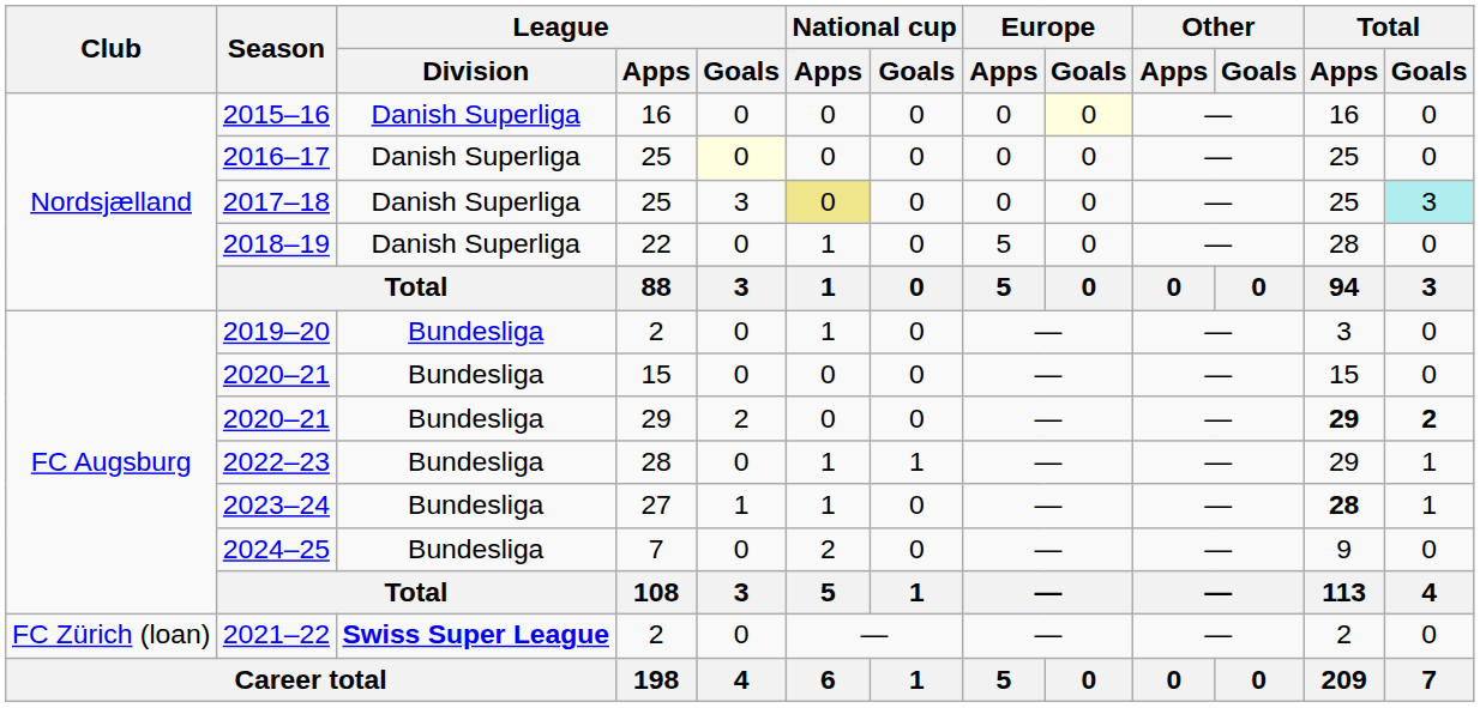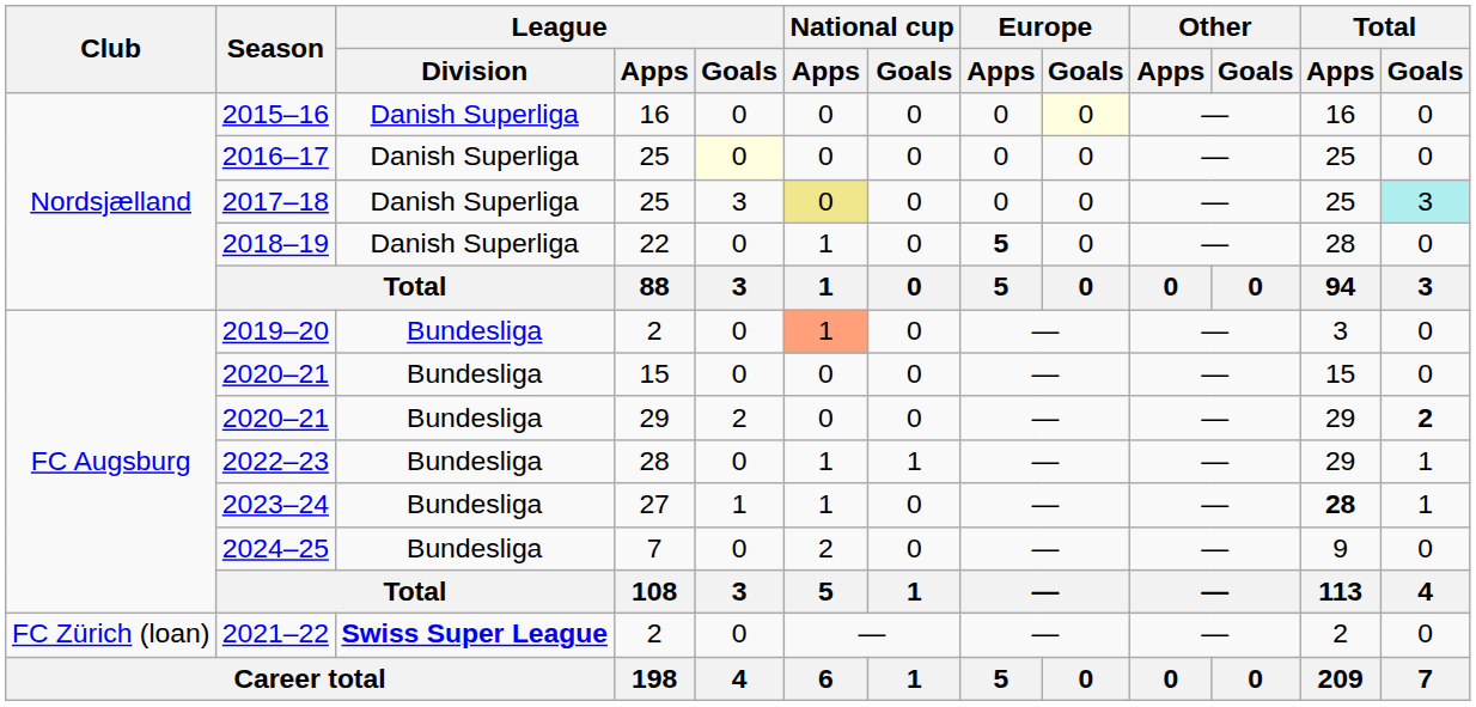2018–19 | Europe / Apps: normal -> bold
2019–20 | National cup / Apps: no background -> lightsalmon background
2020–21 / 29 | Total / Apps: bold -> normal
